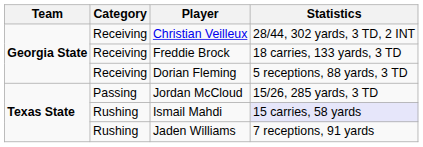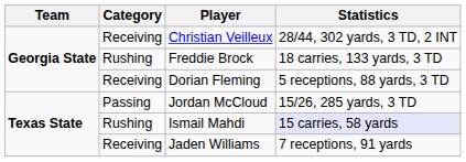Freddie Brock | Category: Receiving -> Rushing
Jaden Williams | Category: Rushing -> Receiving
